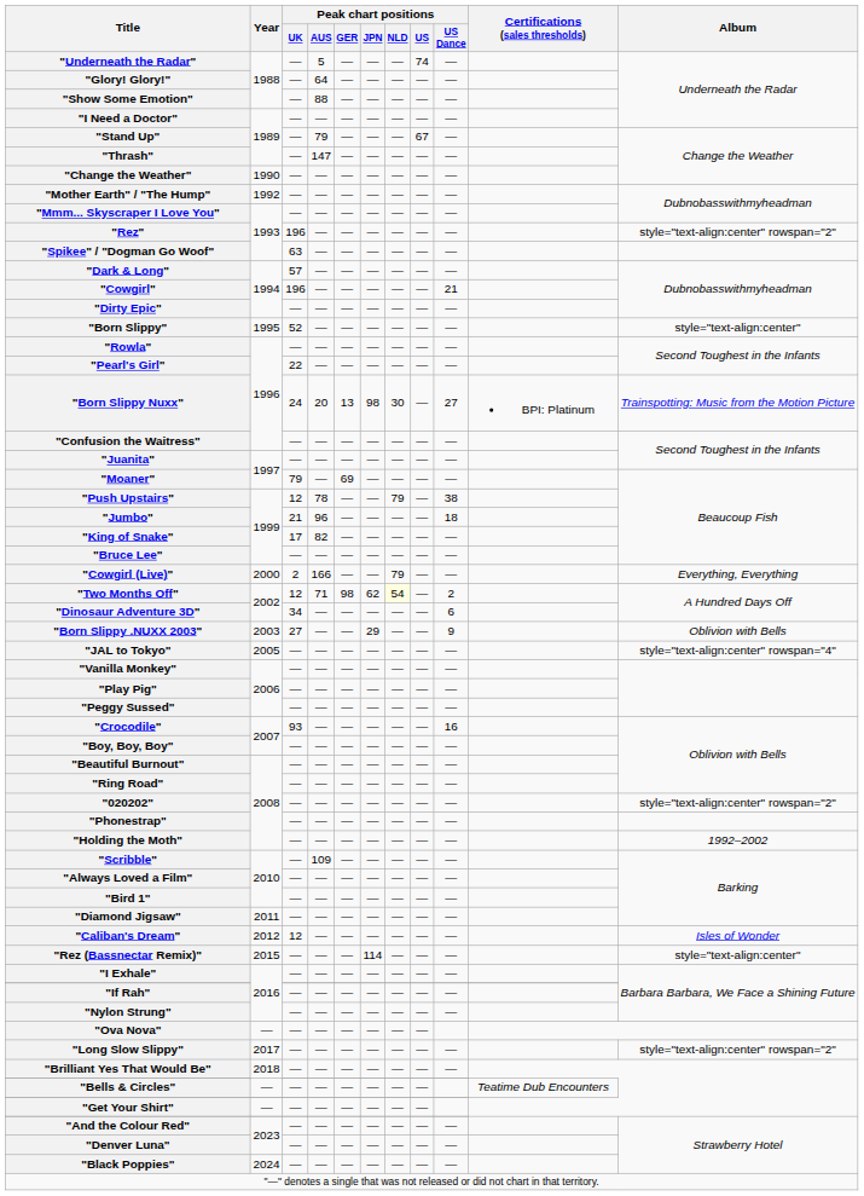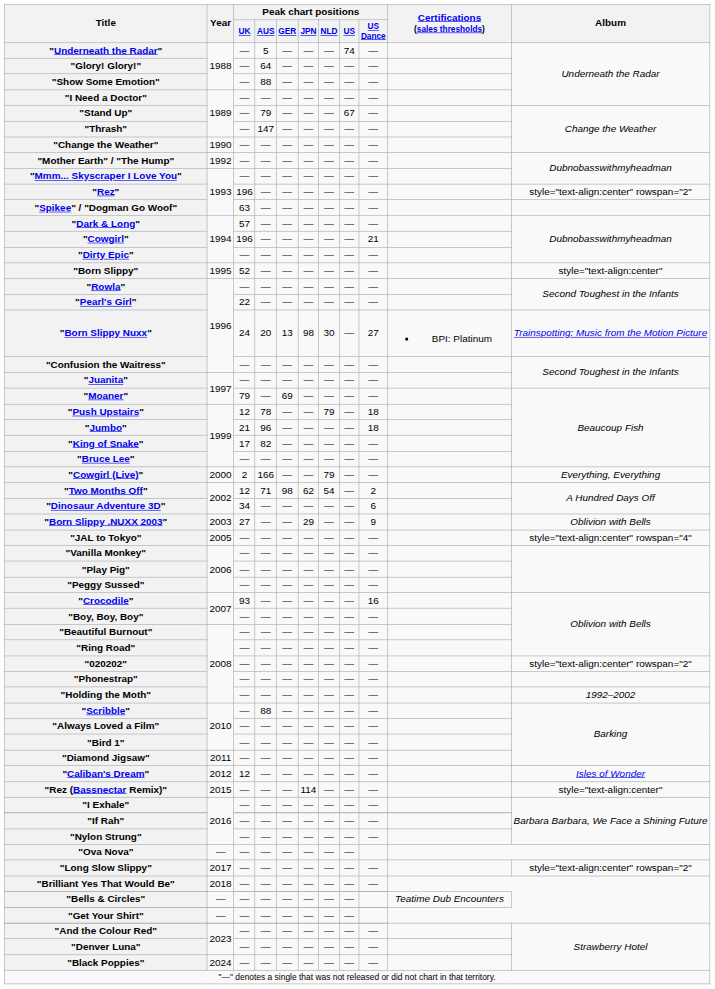"Push Upstairs" | Peak chart positions / US Dance: 38 -> 18
"Two Months Off" | Peak chart positions / NLD: lightyellow background -> no background
"Scribble" | Peak chart positions / AUS: 109 -> 88
